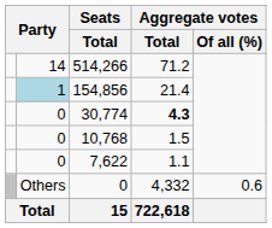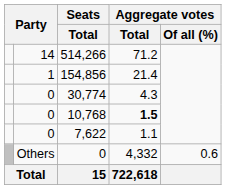154,856 | column 2: lightblue background -> no background
30,774 | Aggregate votes / Total: bold -> normal
10,768 | Aggregate votes / Total: normal -> bold
